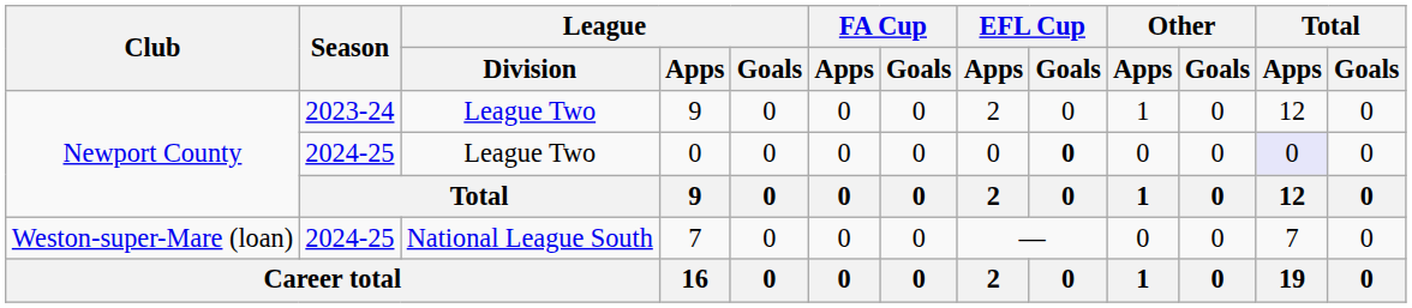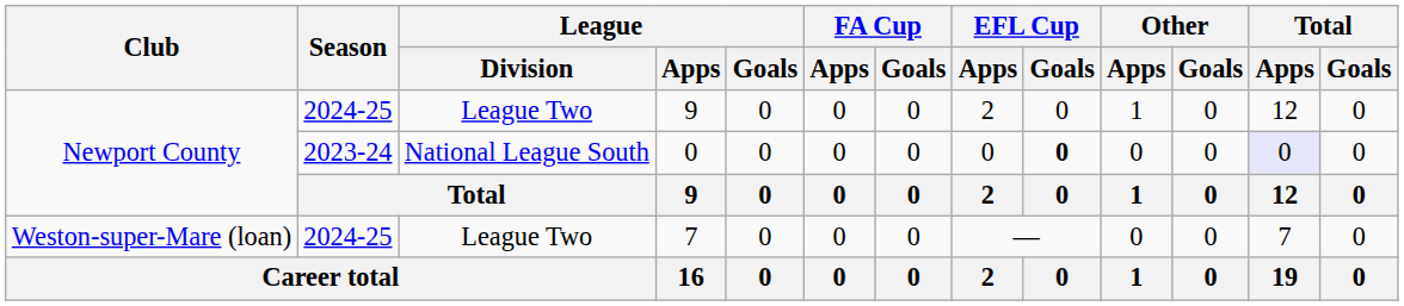row 3 | Season: 2023-24 -> 2024-25
row 4 | Season: 2024-25 -> 2023-24
row 4 | League / Division: League Two -> National League South
row 6 | League / Division: National League South -> League Two
